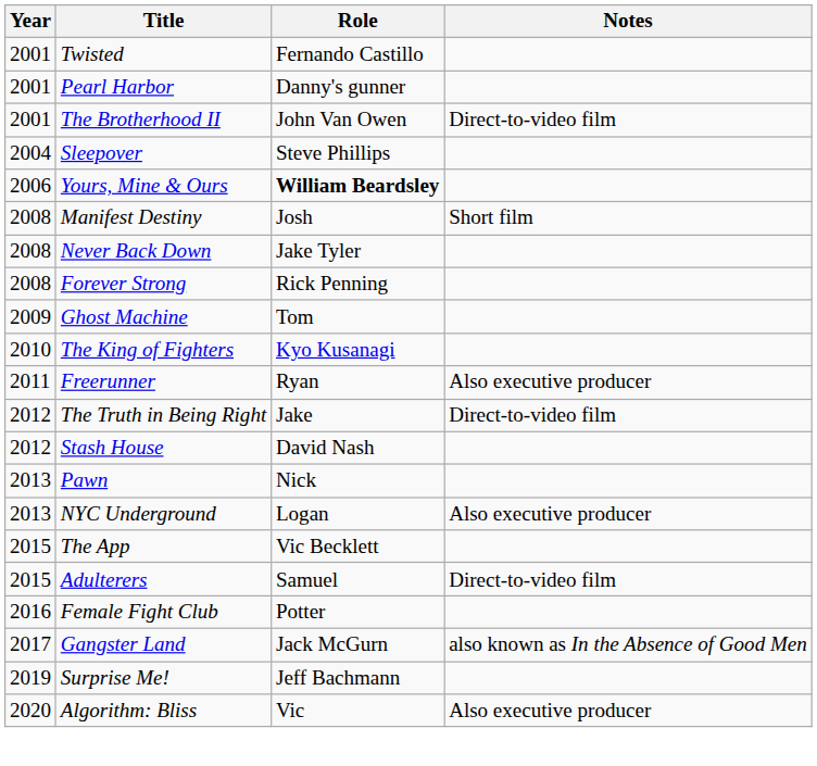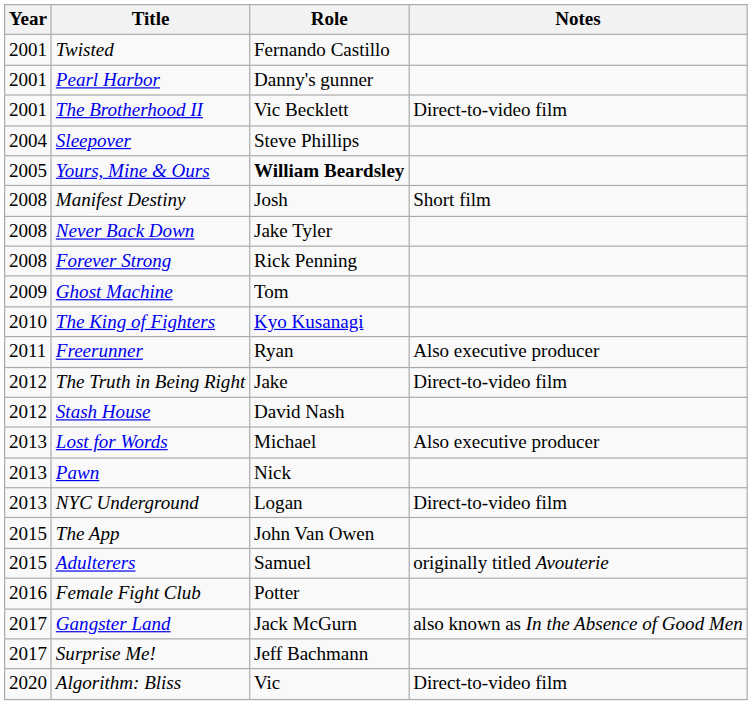The Brotherhood II | Role: John Van Owen -> Vic Becklett
Yours, Mine & Ours | Year: 2006 -> 2005
+ row: 2013 | Lost for Words | Michael | Also executive producer
NYC Underground | Notes: Also executive producer -> Direct-to-video film
The App | Role: Vic Becklett -> John Van Owen
Adulterers | Notes: Direct-to-video film -> originally titled Avouterie
Surprise Me! | Year: 2019 -> 2017
Algorithm: Bliss | Notes: Also executive producer -> Direct-to-video film
